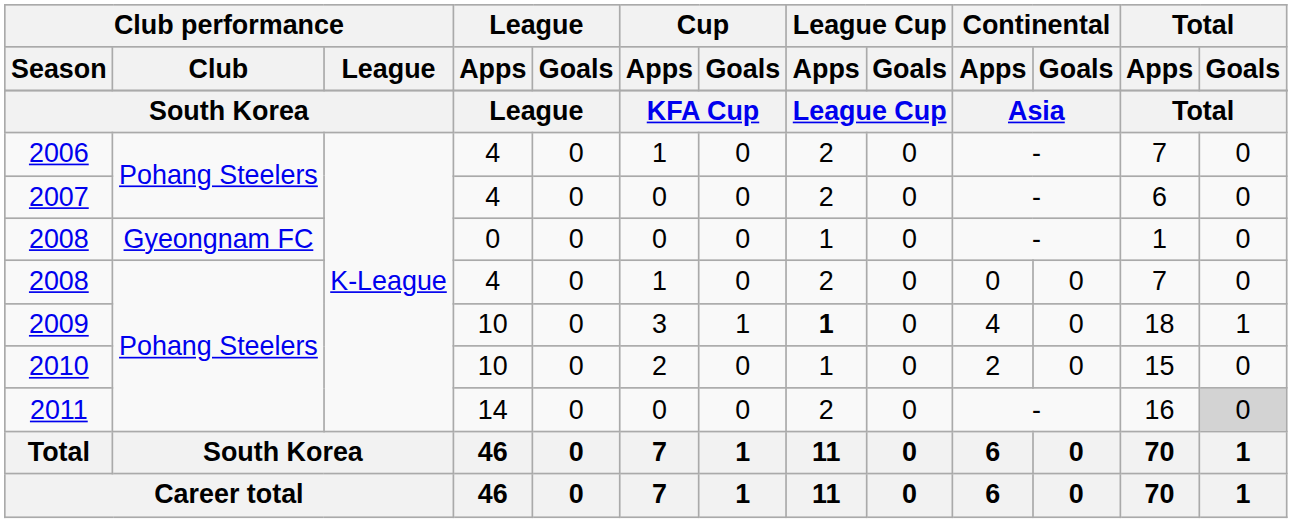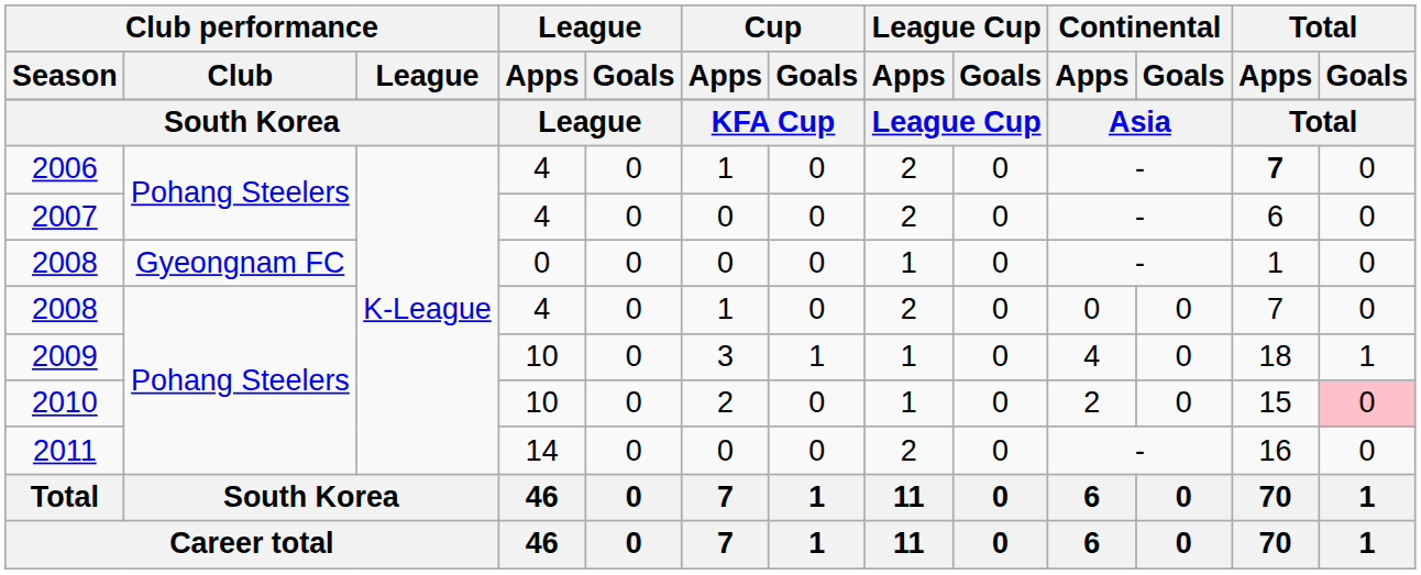2006 | Total / Apps: normal -> bold
2009 | League Cup / Apps: bold -> normal
2010 | Total / Goals: no background -> pink background
2011 | Total / Goals: lightgrey background -> no background
